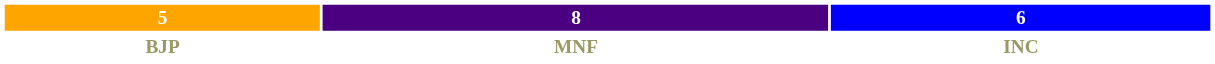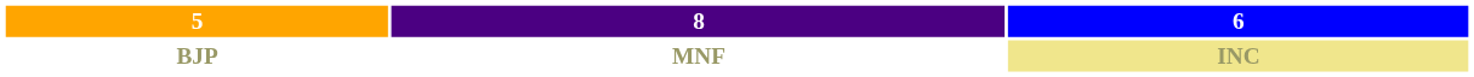BJP | column 3: no background -> khaki background
